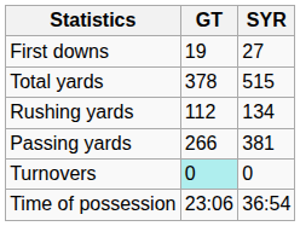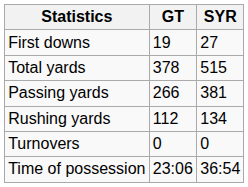rows swapped: Rushing yards <-> Passing yards
Turnovers | GT: paleturquoise background -> no background
